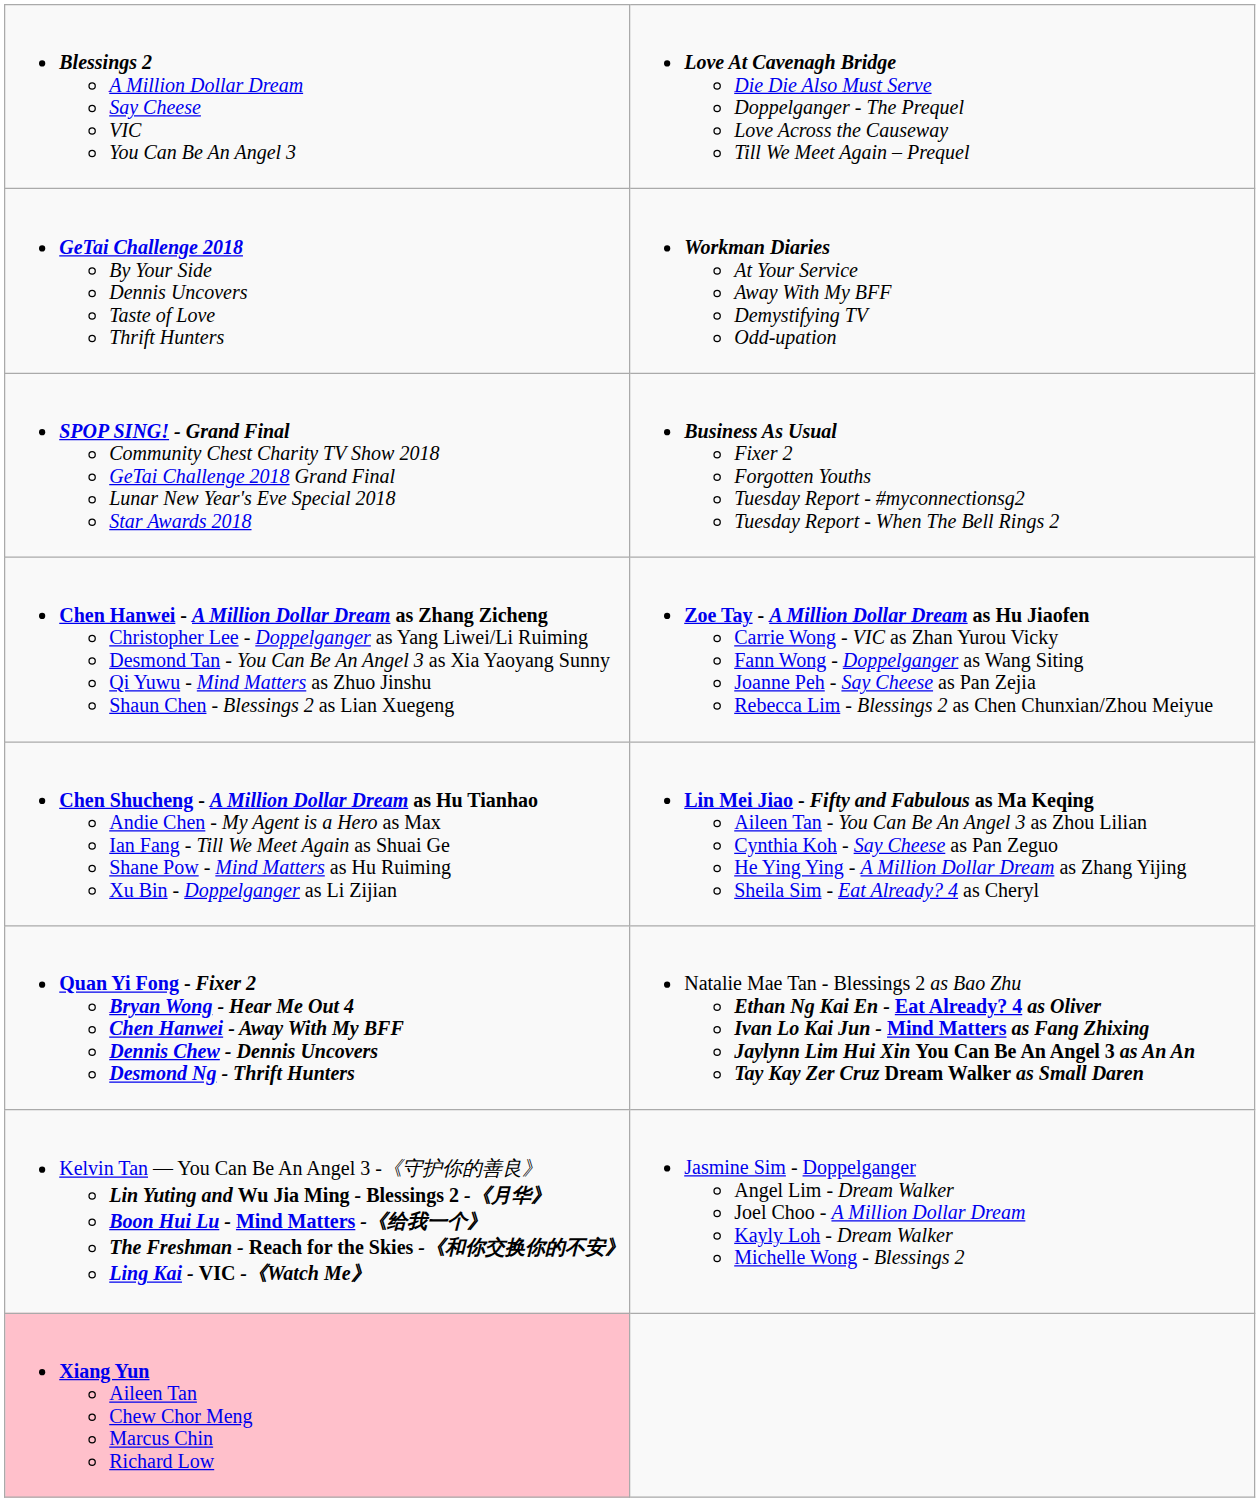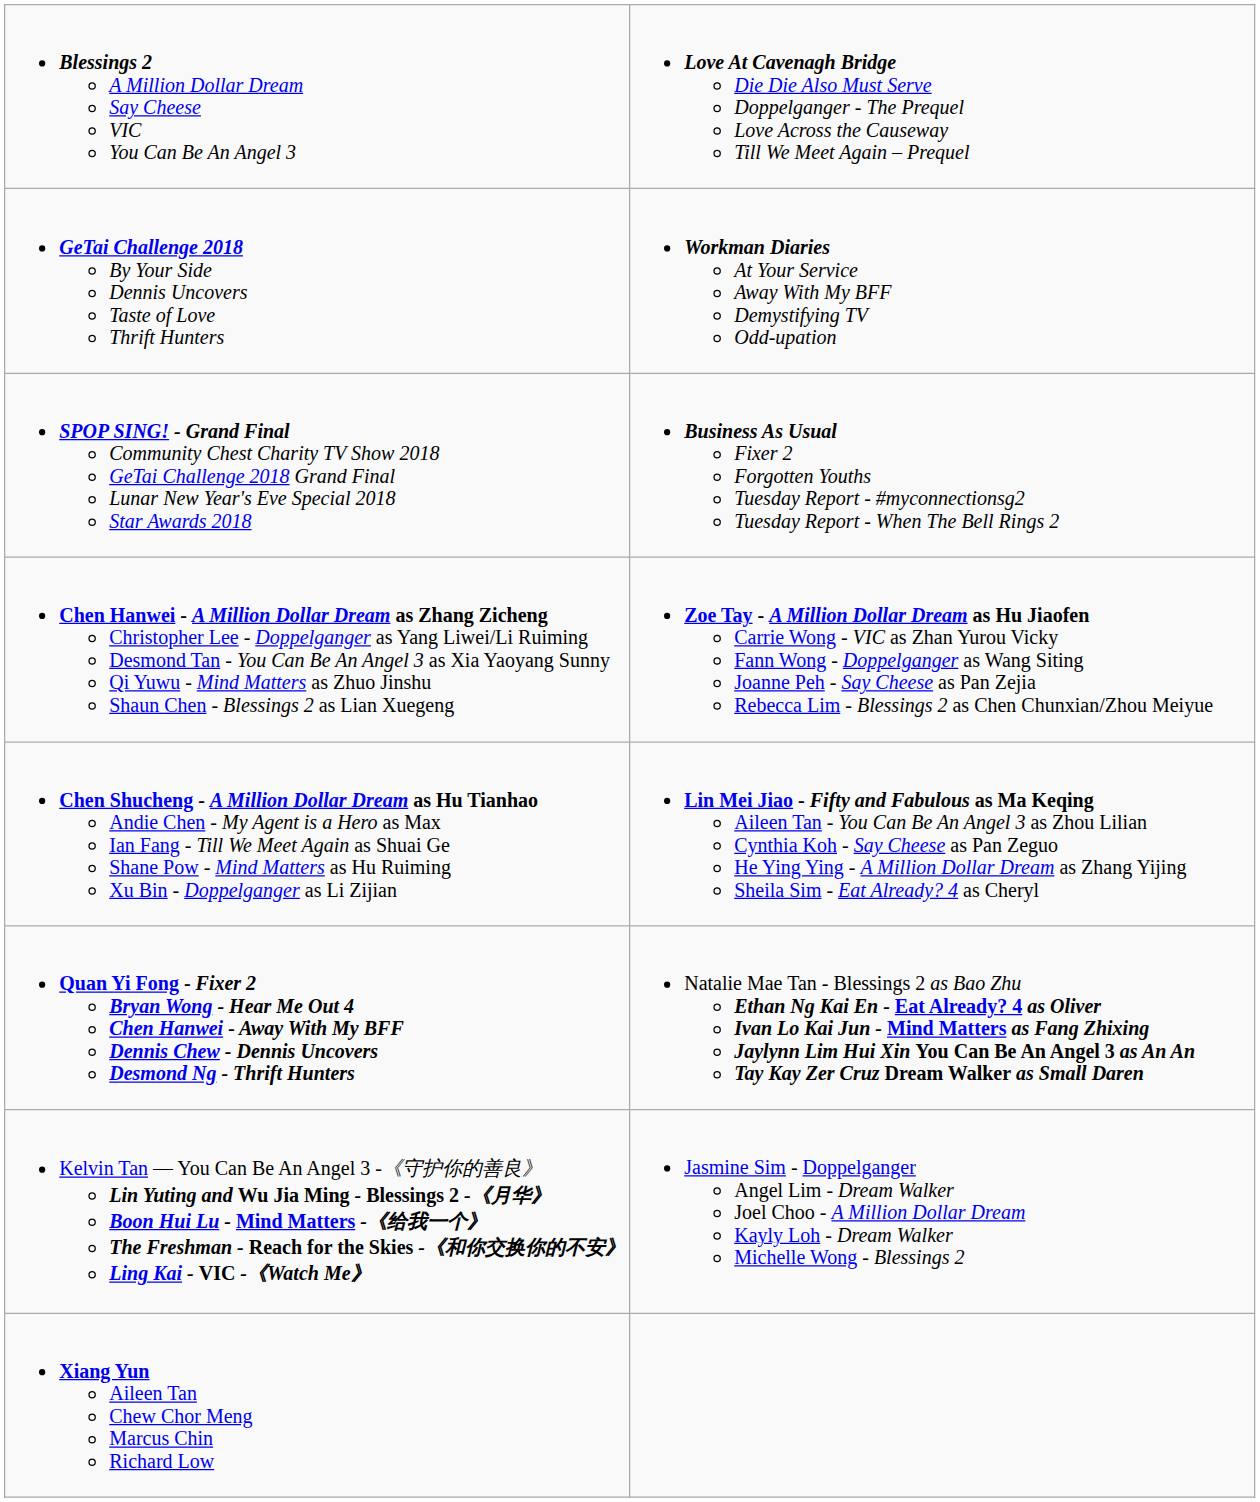Xiang Yun Aileen Tan Chew Chor Meng Marcus Chin Richard Low | column 1: pink background -> no background
